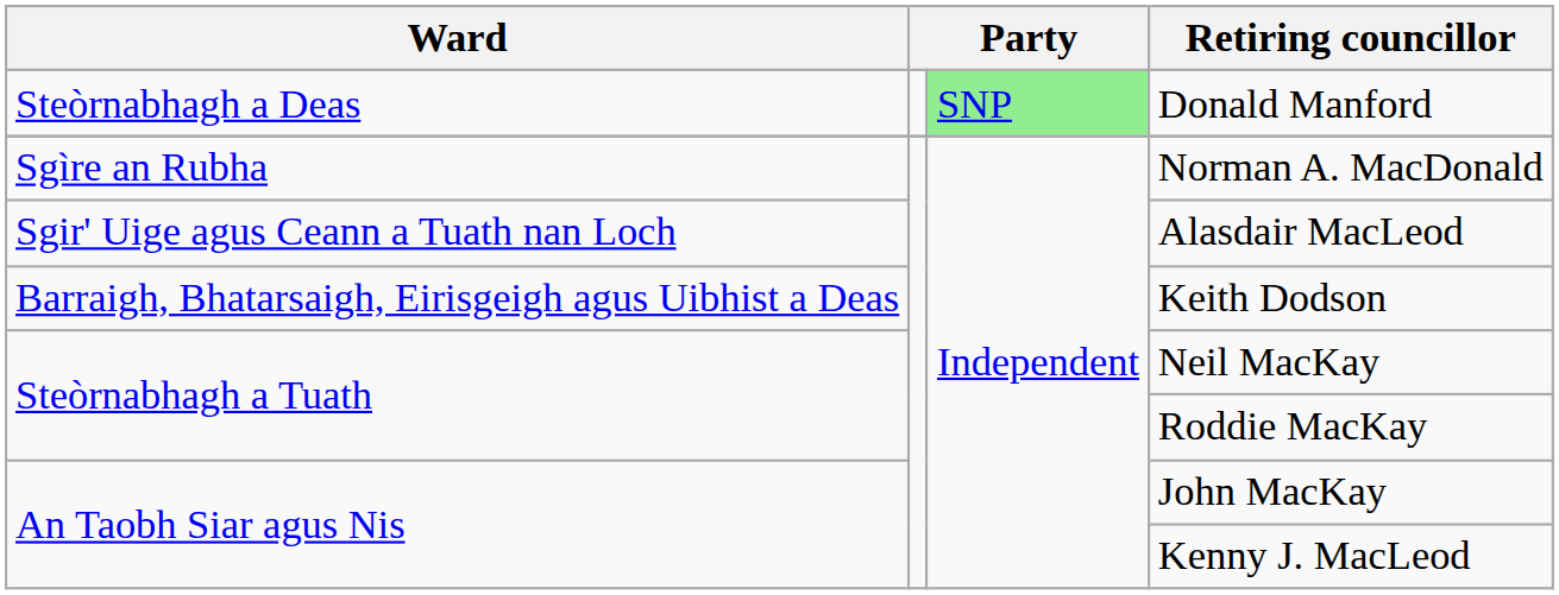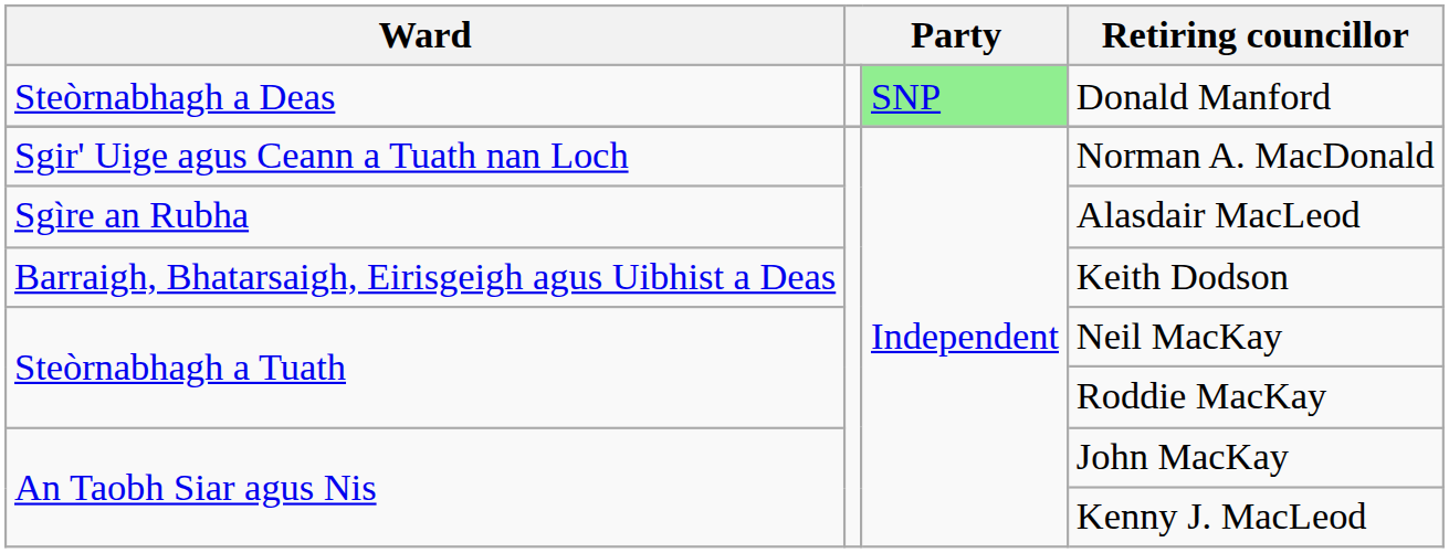Norman A. MacDonald | Ward: Sgìre an Rubha -> Sgir' Uige agus Ceann a Tuath nan Loch
Alasdair MacLeod | Ward: Sgir' Uige agus Ceann a Tuath nan Loch -> Sgìre an Rubha
